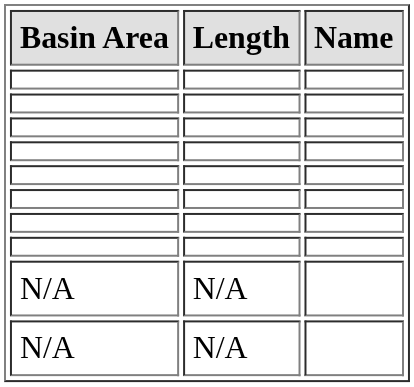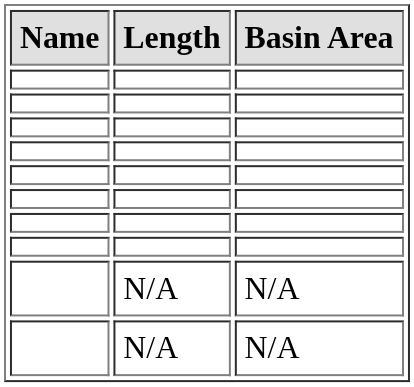columns swapped: Name <-> Basin Area
